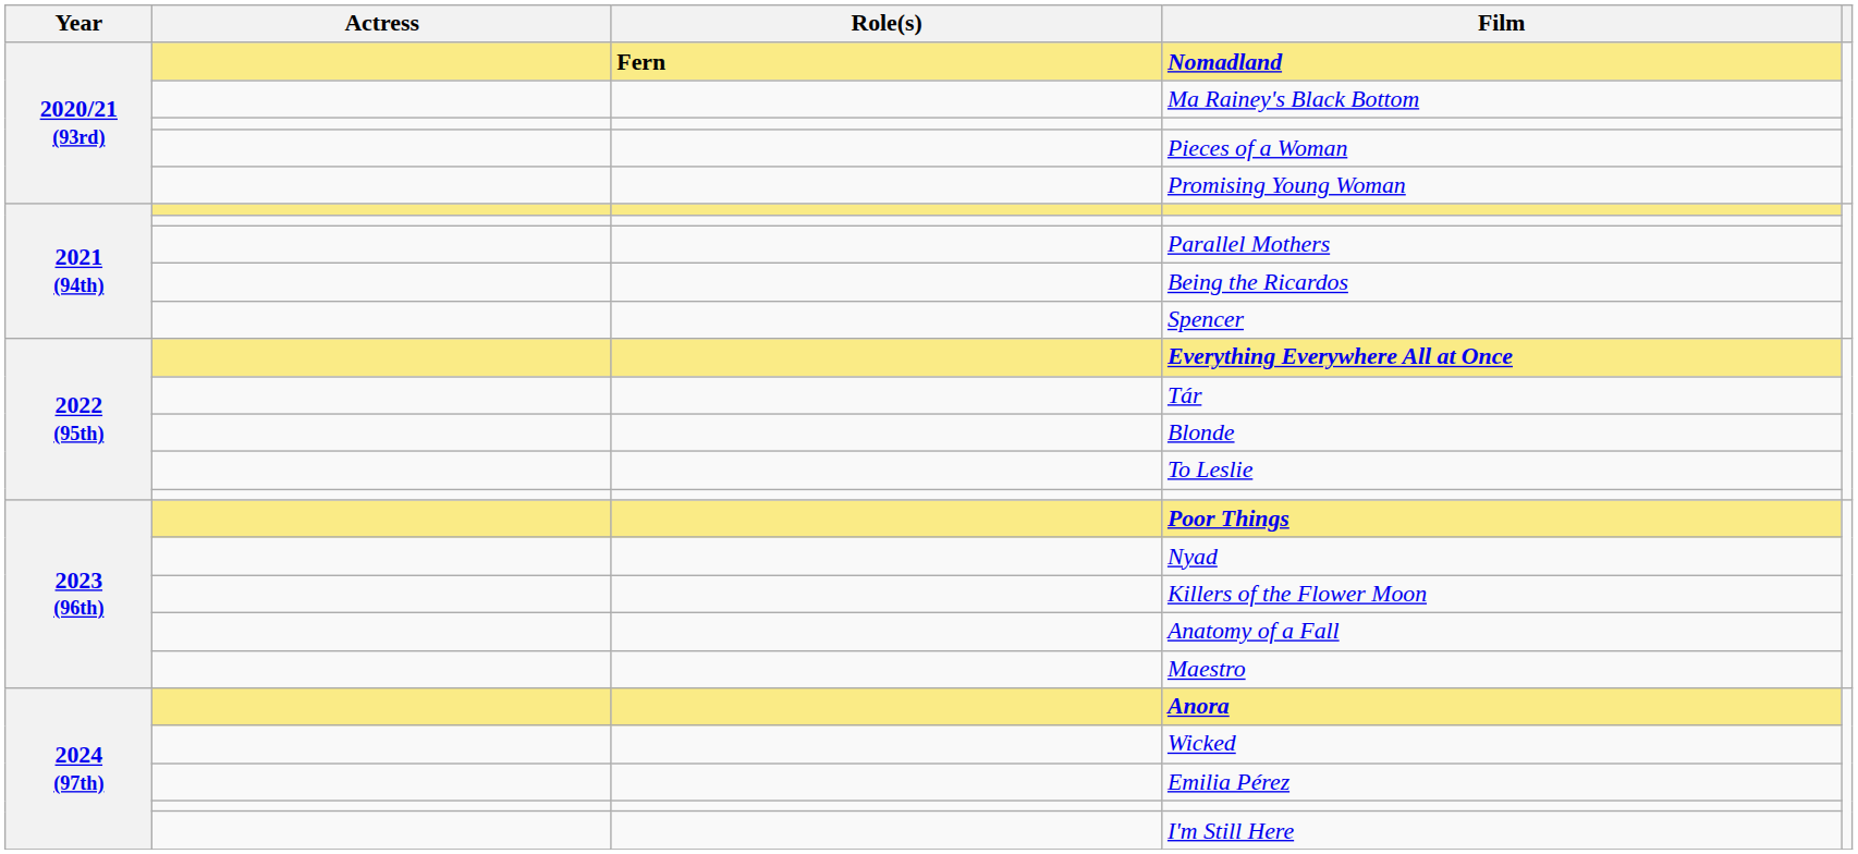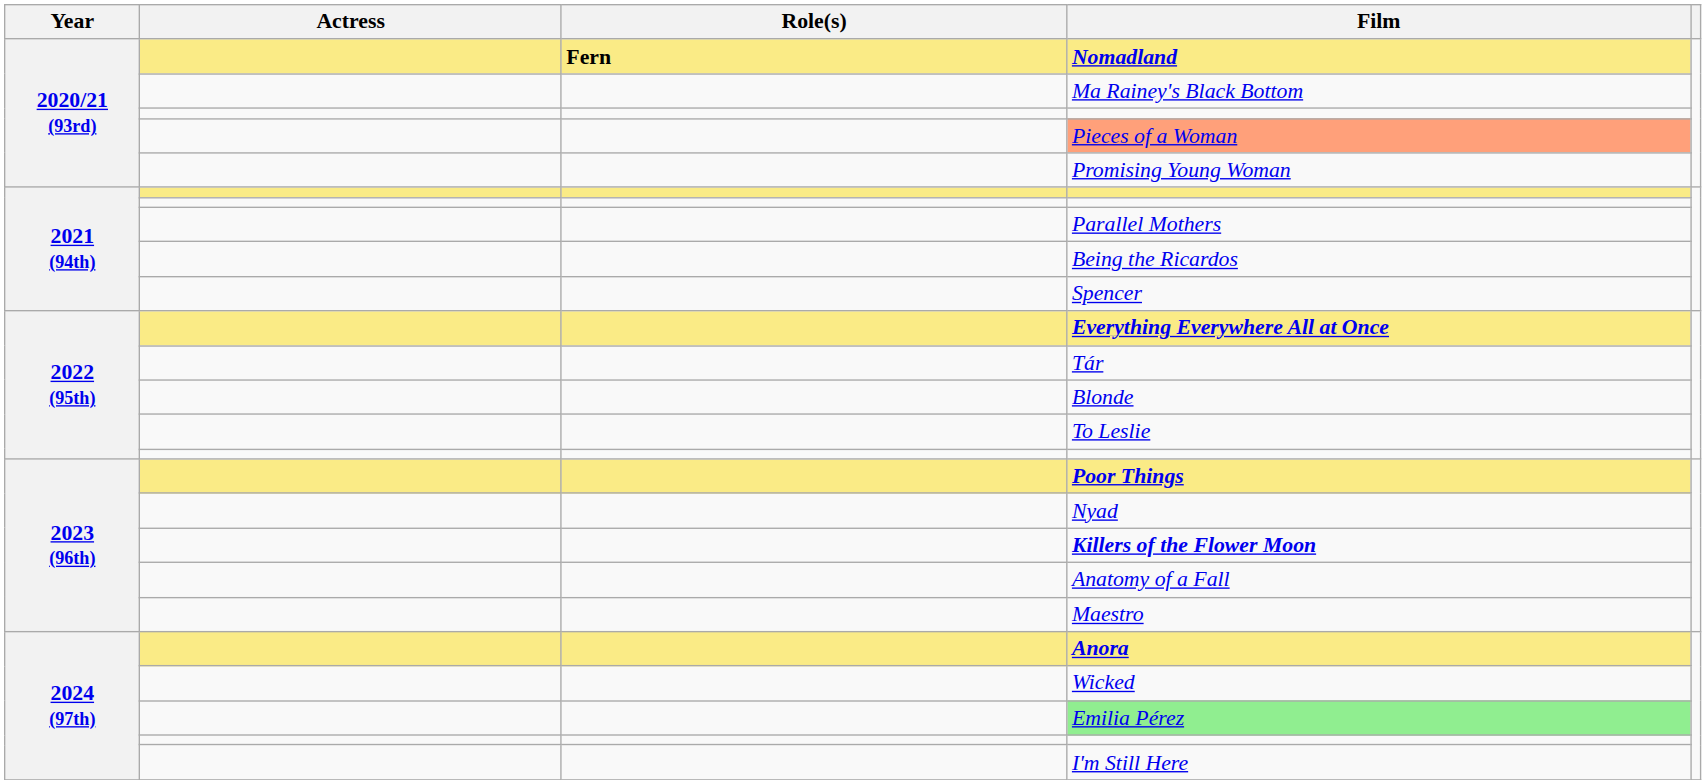Pieces of a Woman | Film: no background -> lightsalmon background
Killers of the Flower Moon | Film: normal -> bold
Emilia Pérez | Film: no background -> lightgreen background
